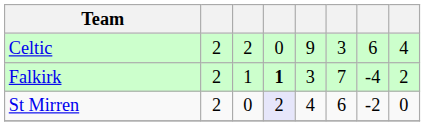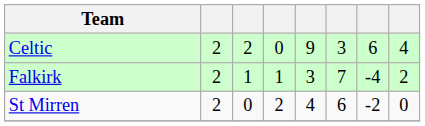Falkirk | column 4: bold -> normal
St Mirren | column 4: lavender background -> no background
